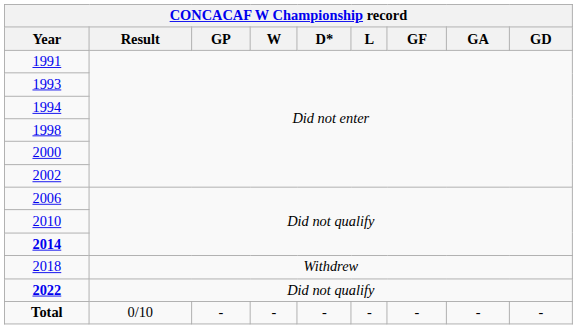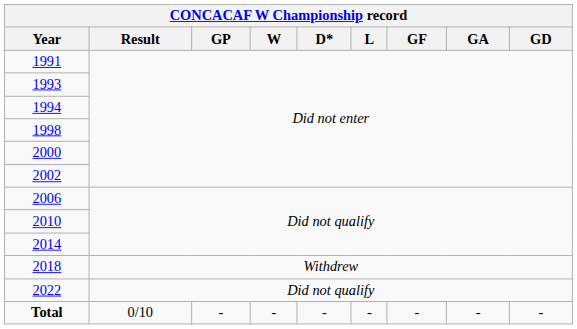2014 | Year: bold -> normal
2022 | Year: bold -> normal
